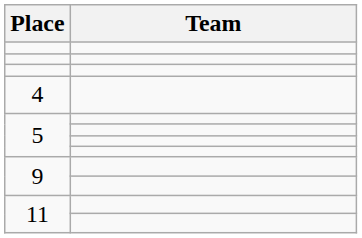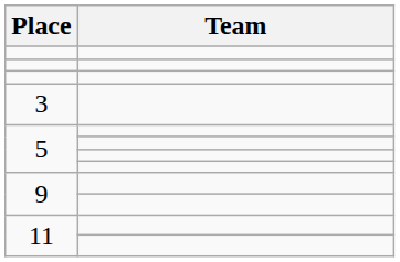row 5 | Place: 4 -> 3
